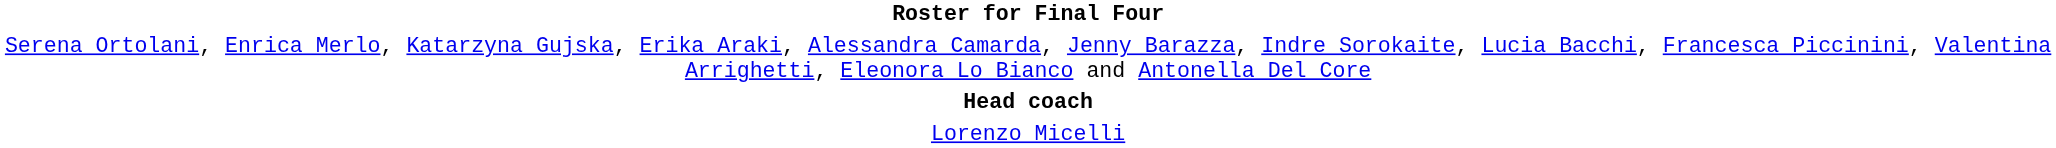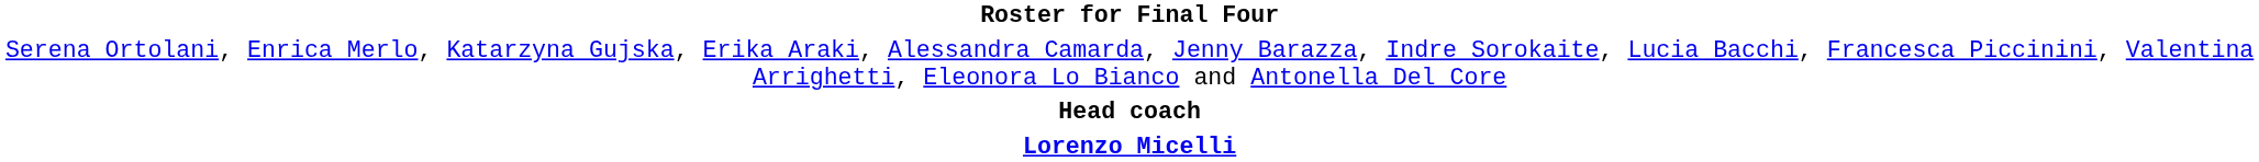row 4 | column 1: normal -> bold
